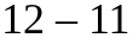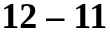row 1 | column 1: normal -> bold
